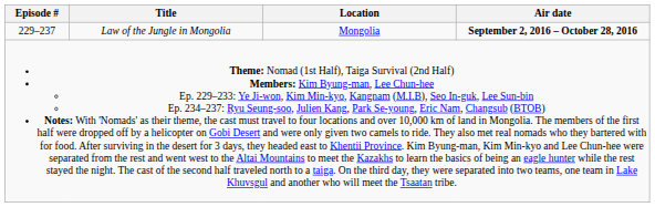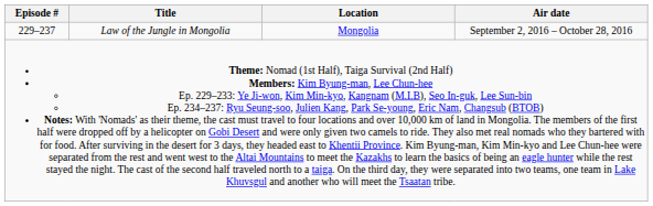229–237 | Air date: bold -> normal
